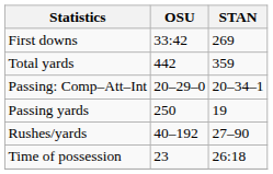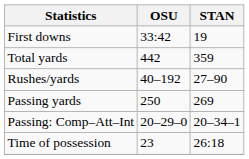First downs | STAN: 269 -> 19
rows swapped: Rushes/yards <-> Passing: Comp–Att–Int
Passing yards | STAN: 19 -> 269
